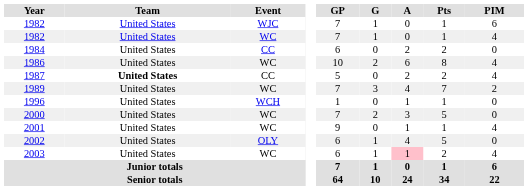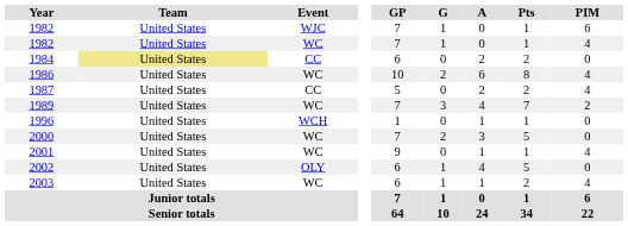1984 | Team: no background -> khaki background
1987 | Team: bold -> normal
2003 | A: pink background -> no background
